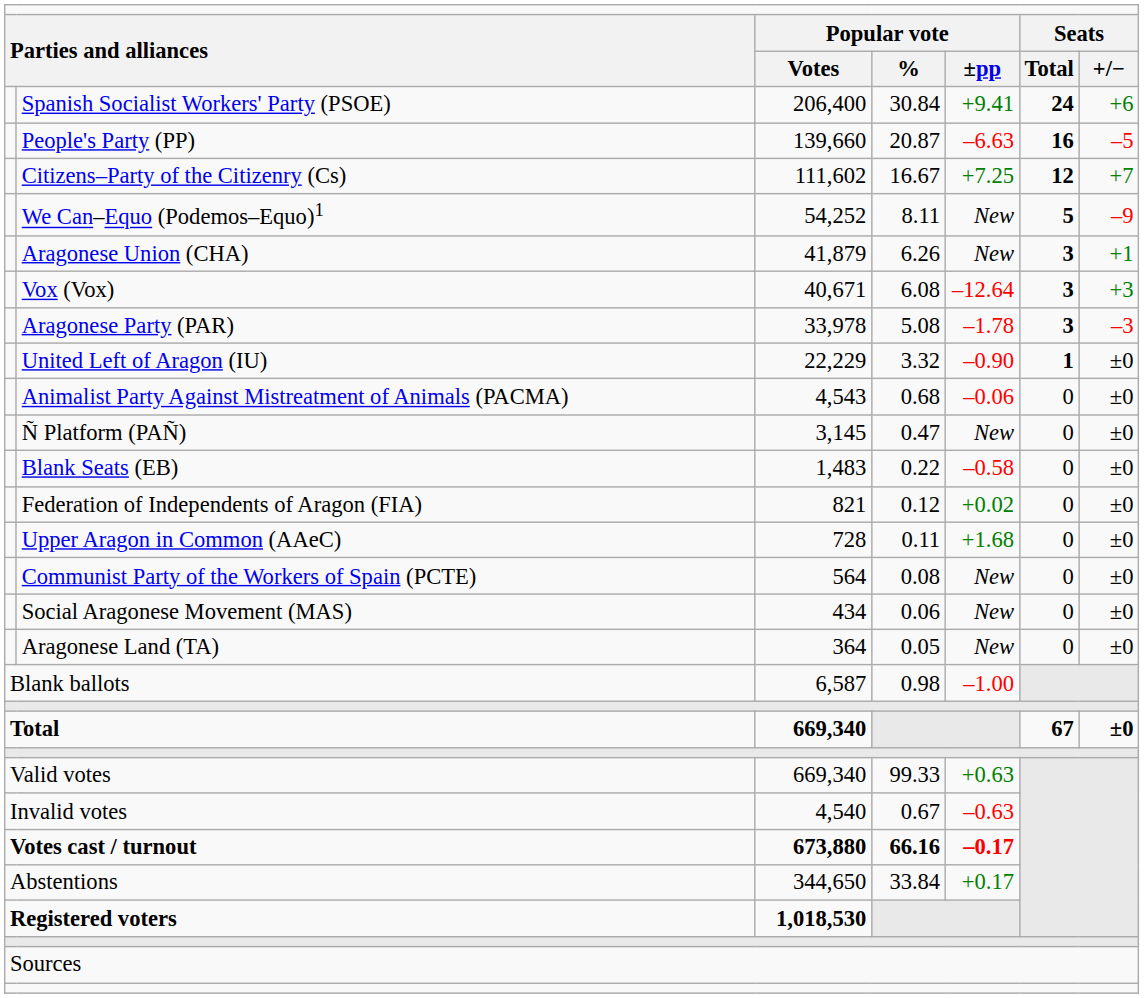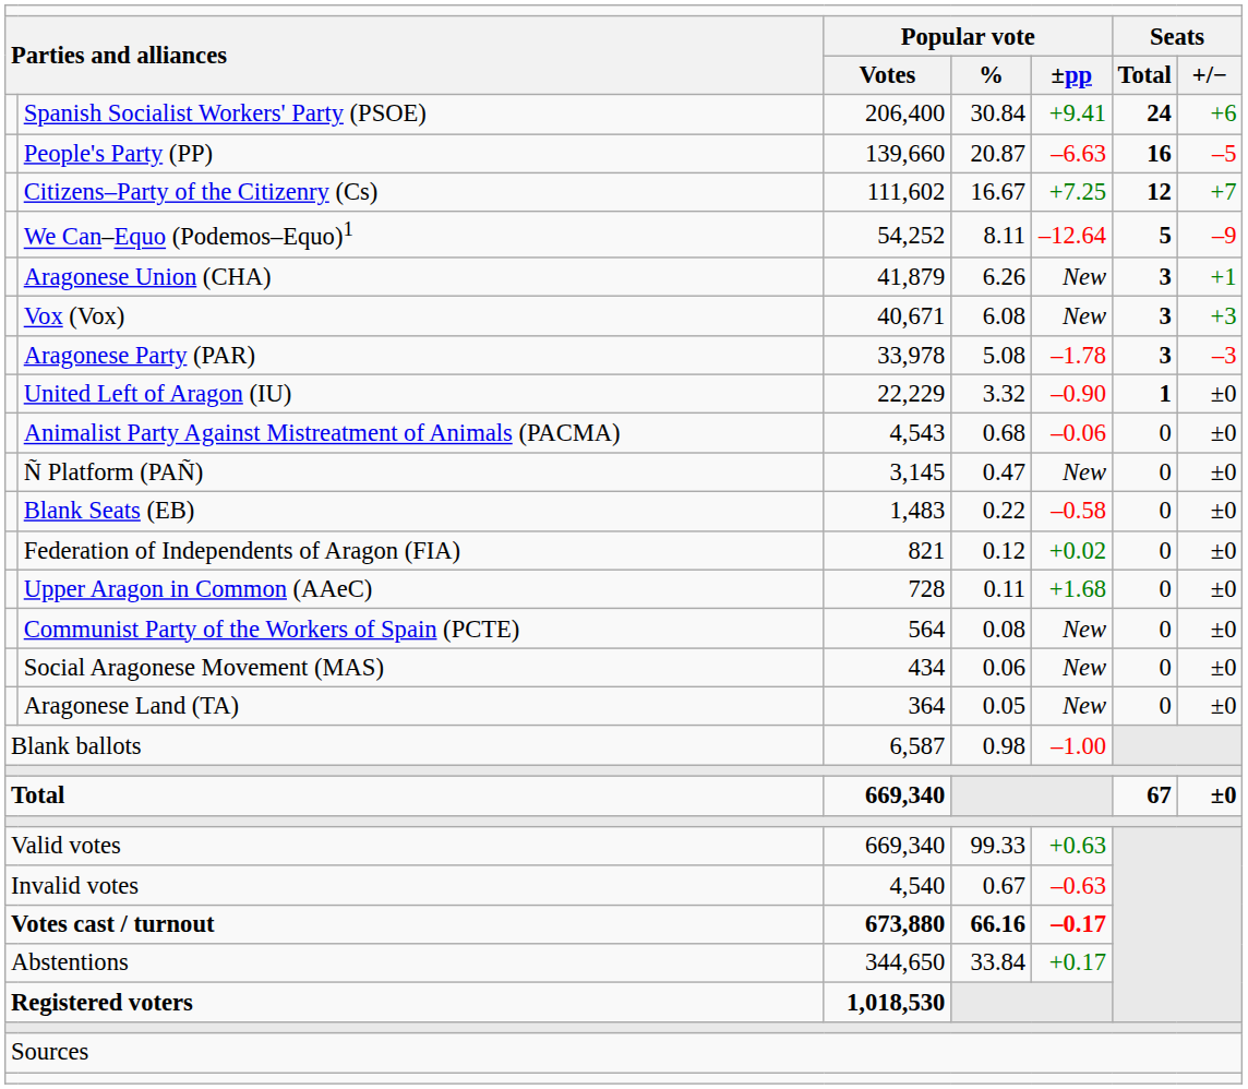We Can–Equo (Podemos–Equo)1 | column 5: New -> –12.64
Vox (Vox) | column 5: –12.64 -> New
